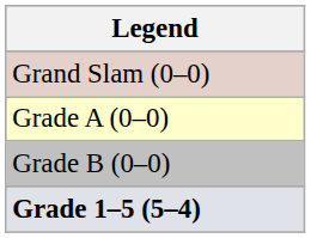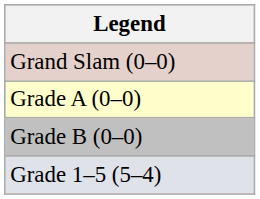row 5 | column 1: bold -> normal
